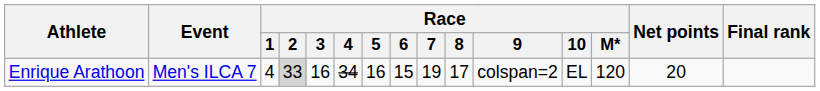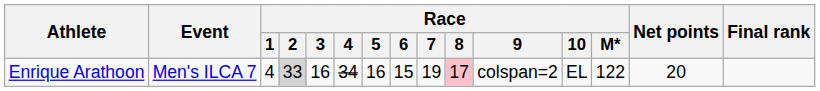Enrique Arathoon | Race / 8: no background -> pink background
Enrique Arathoon | Race / M*: 120 -> 122
